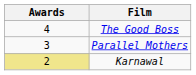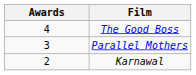Karnawal | Awards: khaki background -> no background
